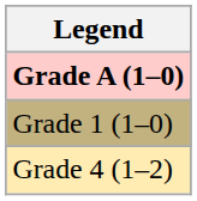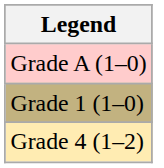row 2 | column 1: bold -> normal
